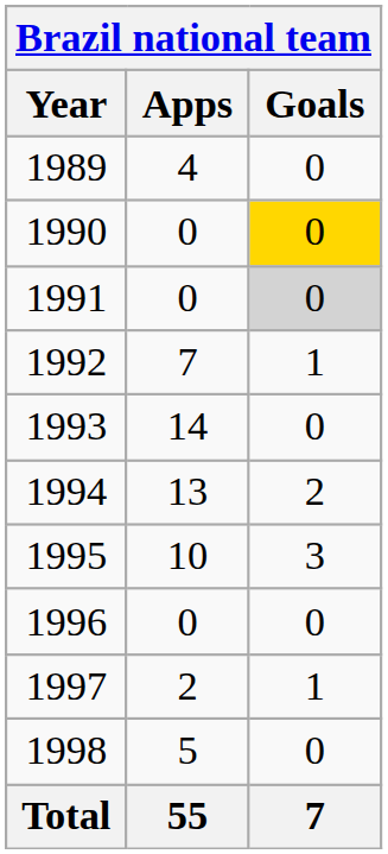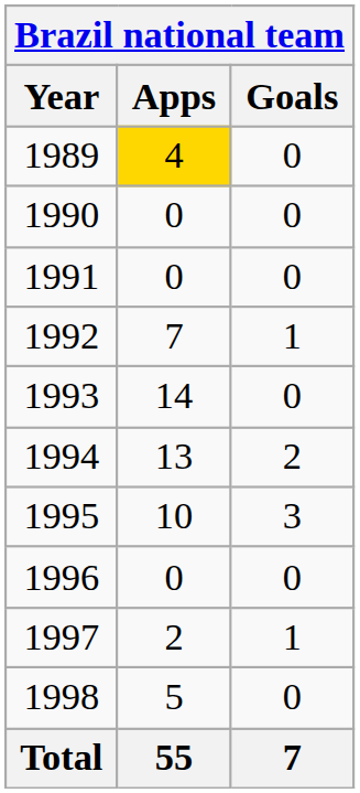1989 | Apps: no background -> gold background
1990 | Goals: gold background -> no background
1991 | Goals: lightgrey background -> no background
